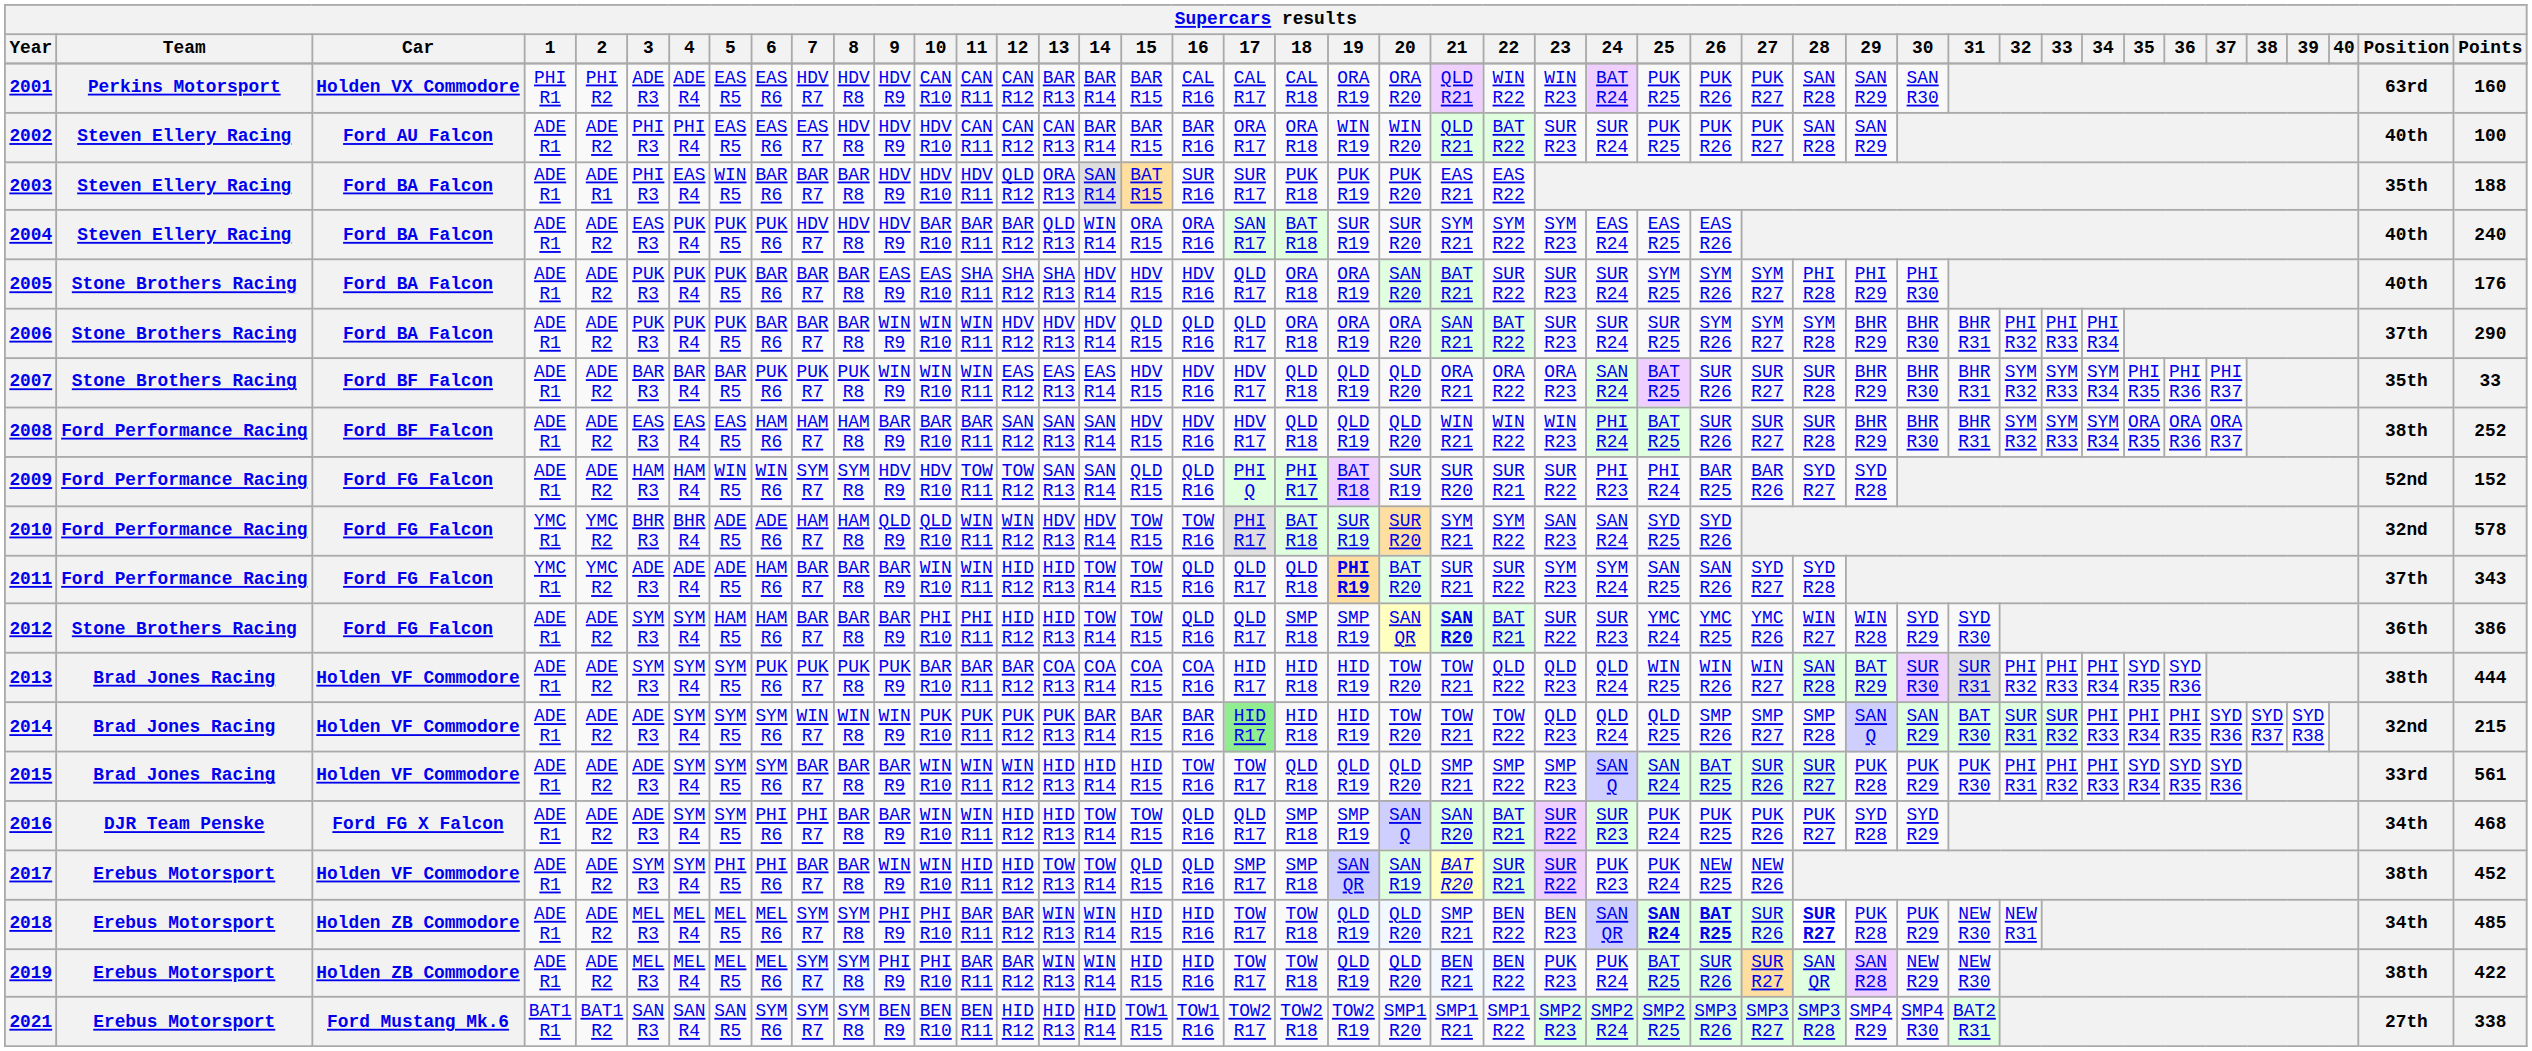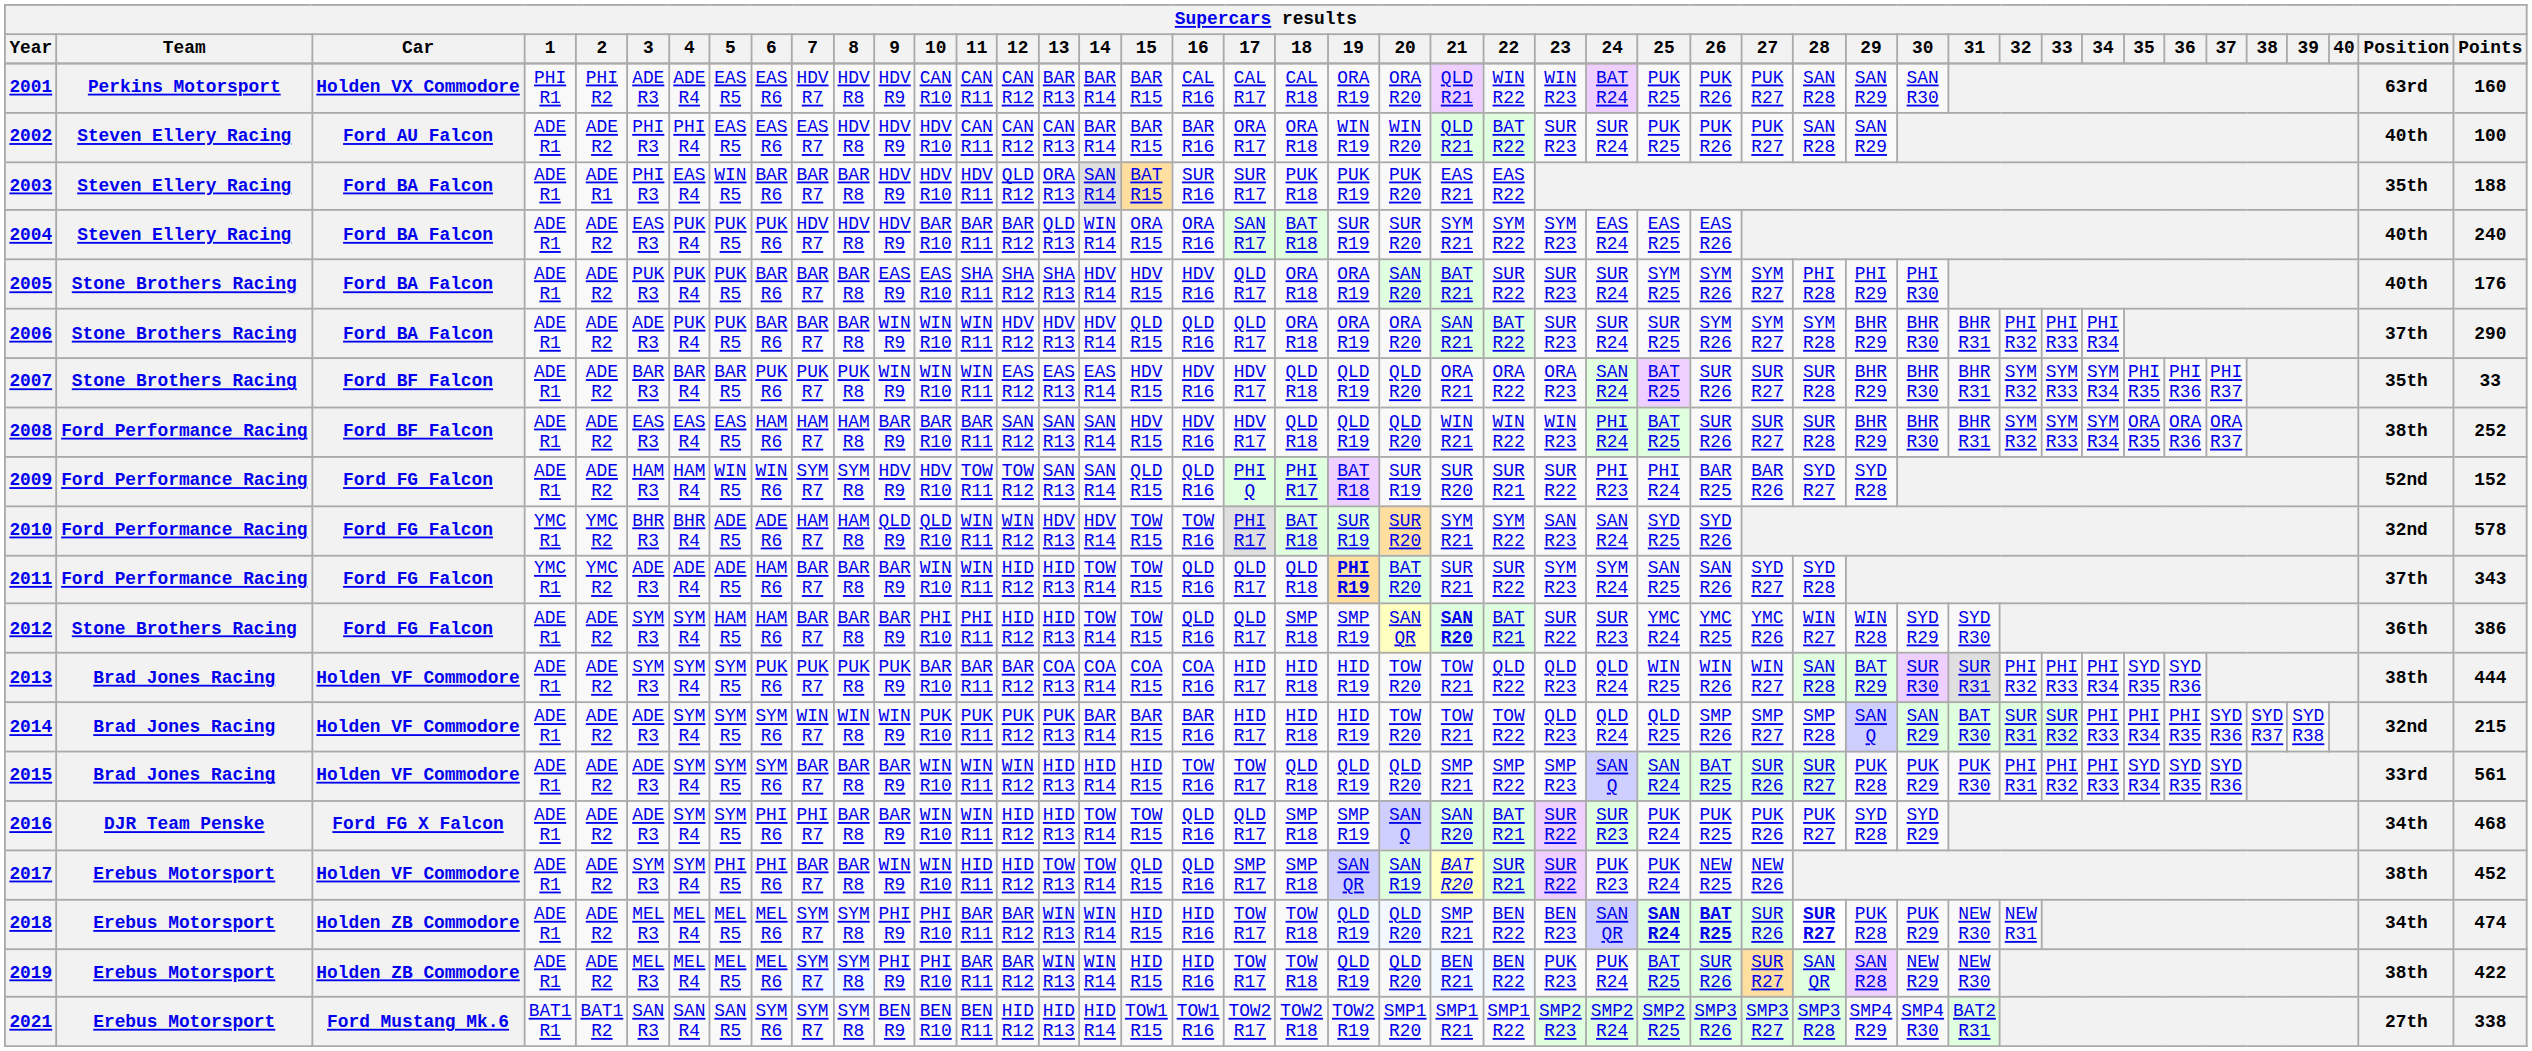2006 | 3: PUK R3 -> ADE R3
2014 | 17: lightgreen background -> no background
2018 | Points: 485 -> 474
